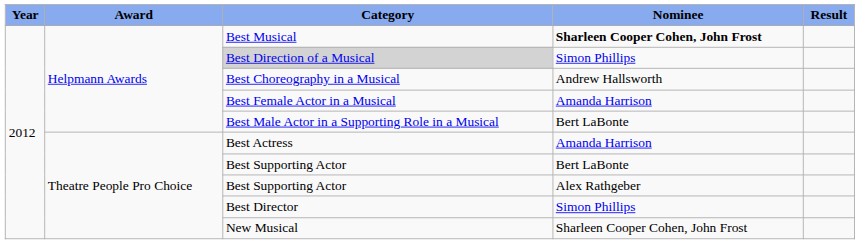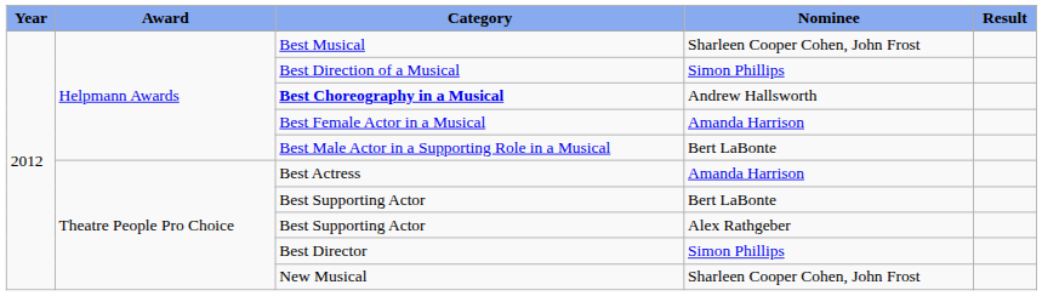Best Musical | Nominee: bold -> normal
Best Direction of a Musical | Category: lightgrey background -> no background
Best Choreography in a Musical | Category: normal -> bold
